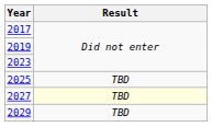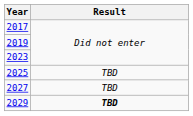2027 | Result: lightyellow background -> no background
2029 | Result: normal -> bold
